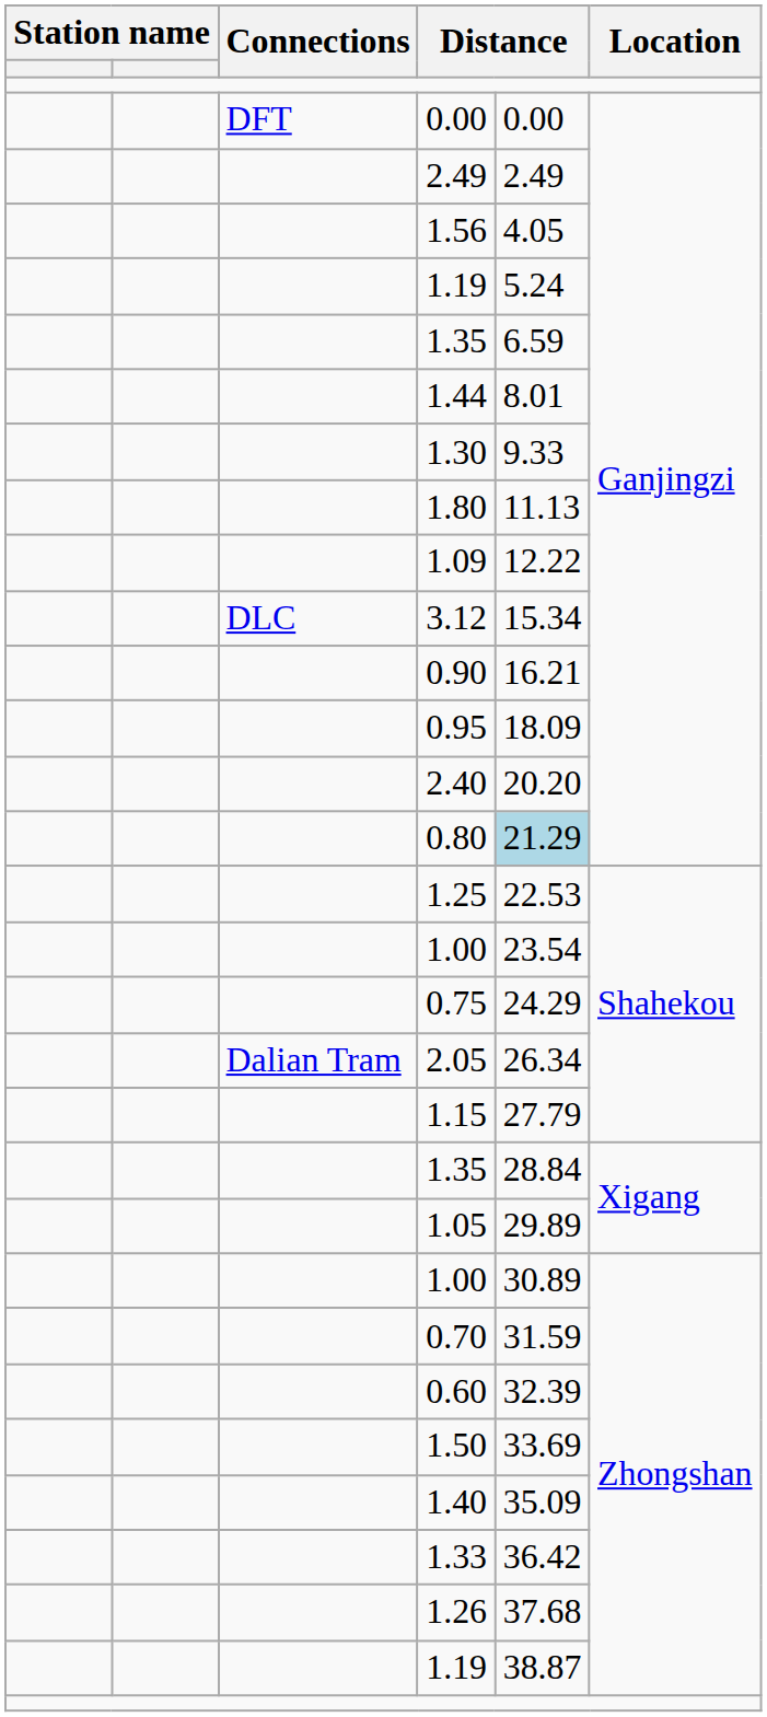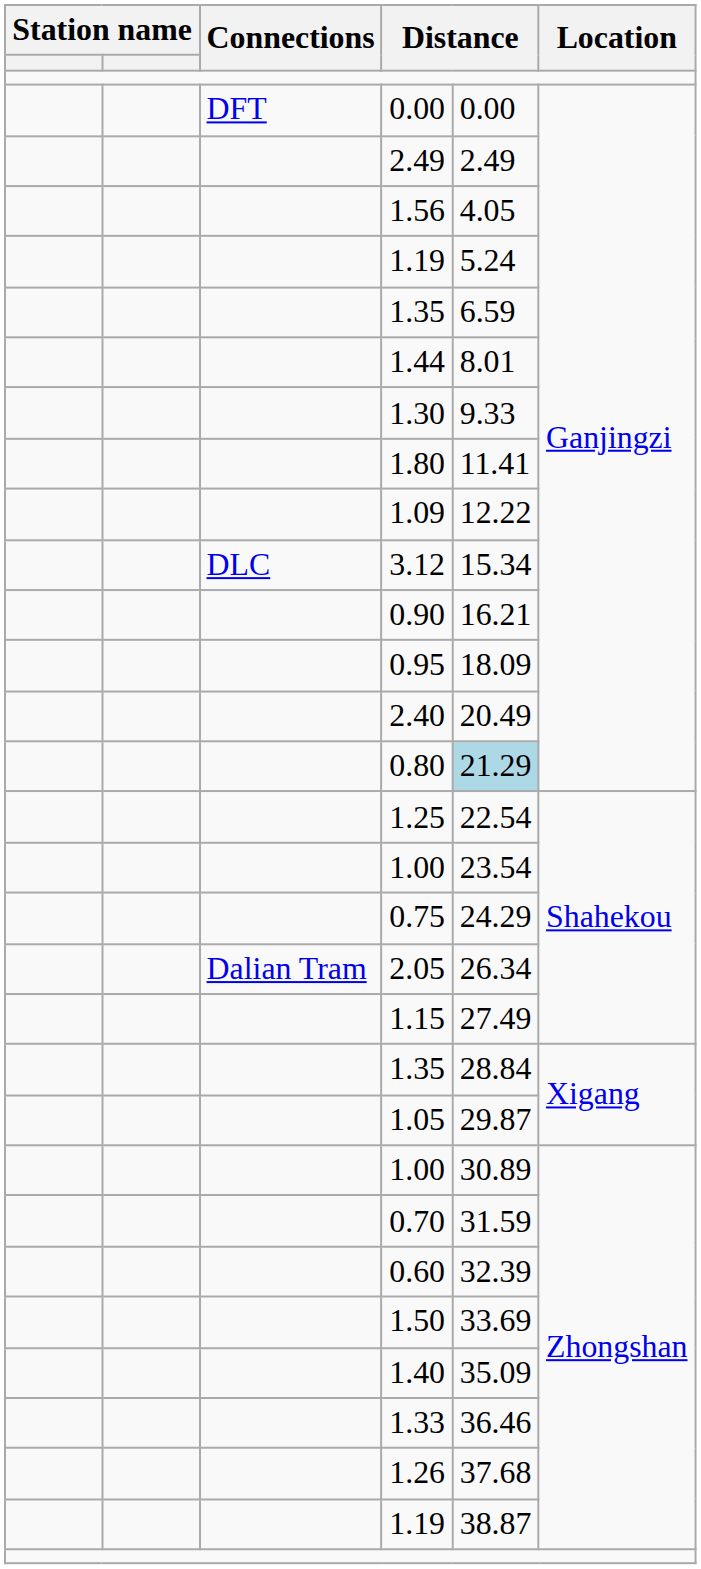1.80 | column 5: 11.13 -> 11.41
2.40 | column 5: 20.20 -> 20.49
1.25 | column 5: 22.53 -> 22.54
1.15 | column 5: 27.79 -> 27.49
1.05 | column 5: 29.89 -> 29.87
1.33 | column 5: 36.42 -> 36.46
